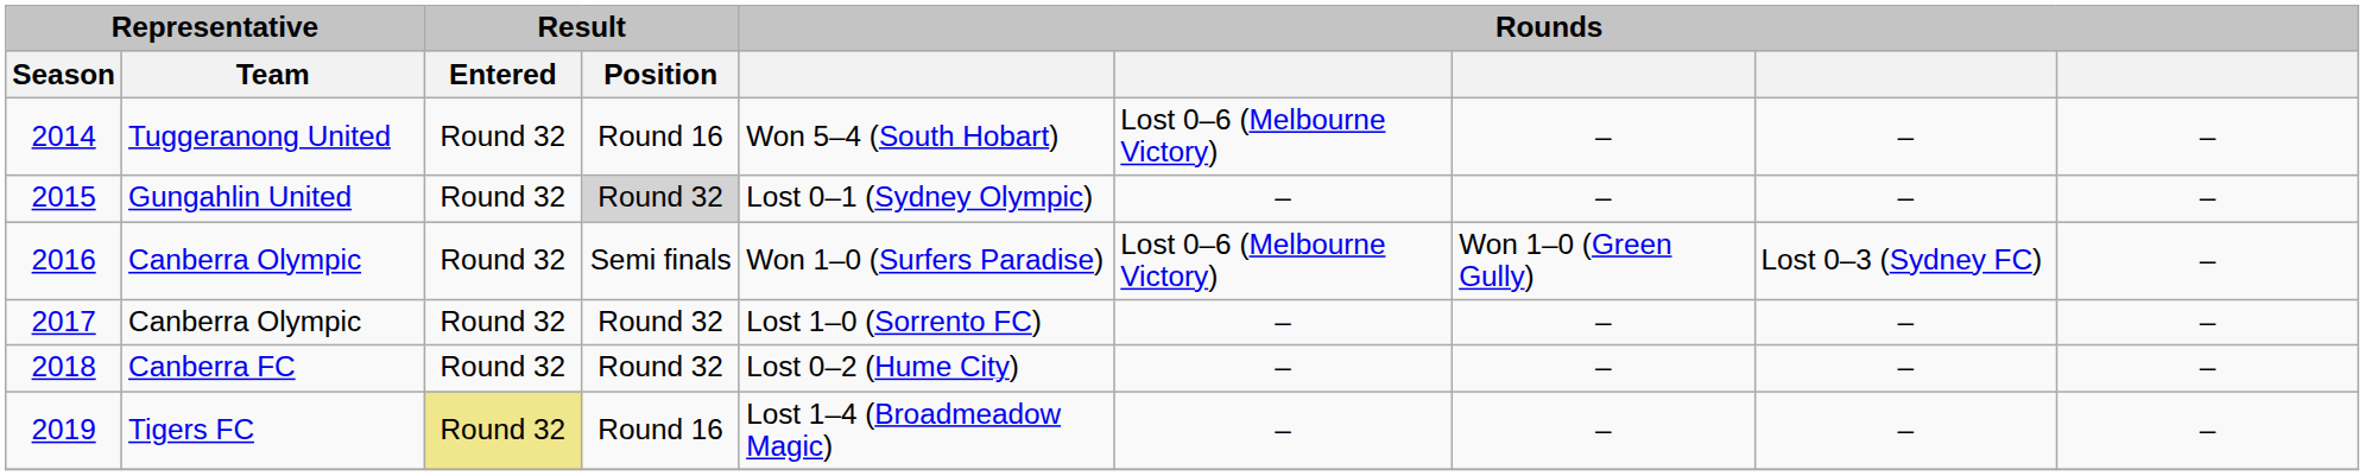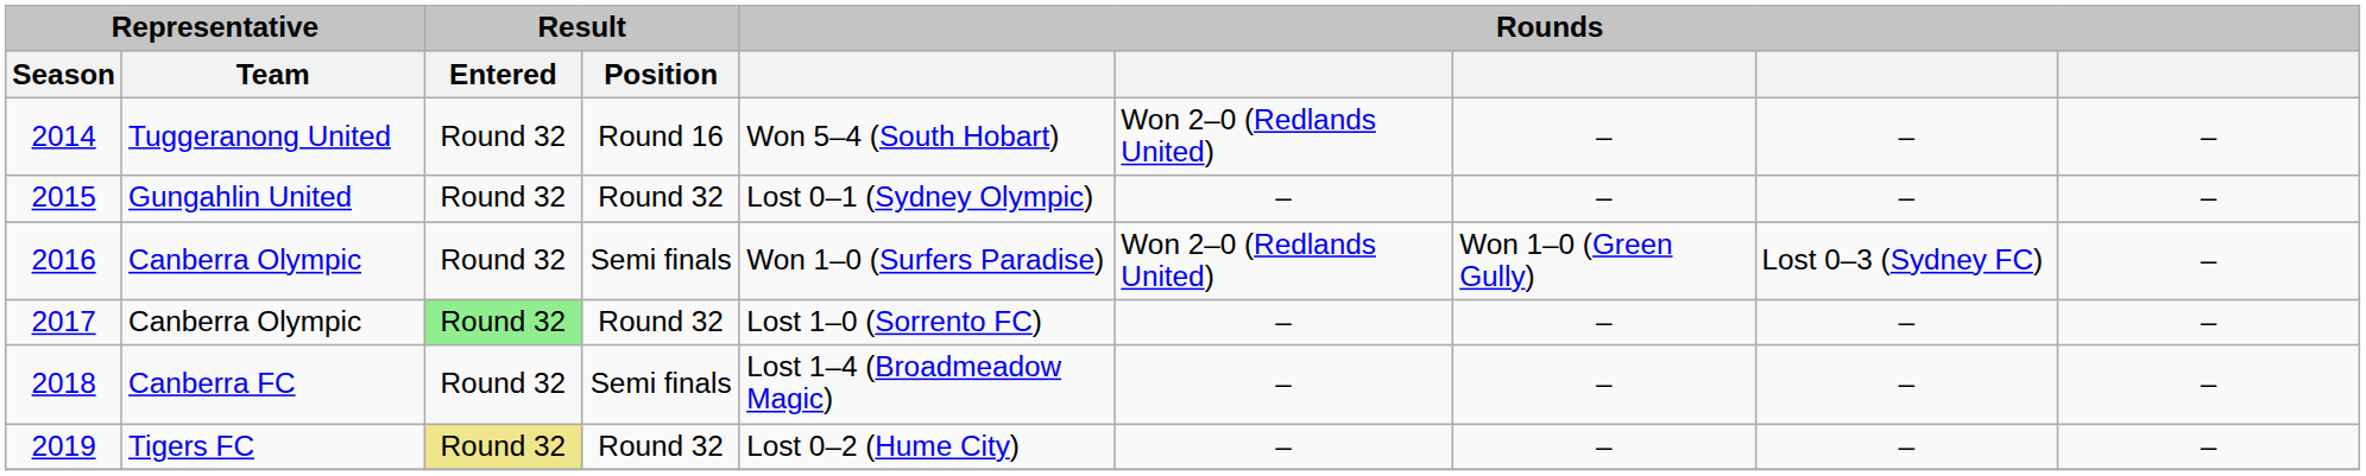2014 | column 6: Lost 0–6 (Melbourne Victory) -> Won 2–0 (Redlands United)
2015 | Result / Position: lightgrey background -> no background
2016 | column 6: Lost 0–6 (Melbourne Victory) -> Won 2–0 (Redlands United)
2017 | Result / Entered: no background -> lightgreen background
2018 | Result / Position: Round 32 -> Semi finals
2018 | column 5: Lost 0–2 (Hume City) -> Lost 1–4 (Broadmeadow Magic)
2019 | Result / Position: Round 16 -> Round 32
2019 | column 5: Lost 1–4 (Broadmeadow Magic) -> Lost 0–2 (Hume City)
